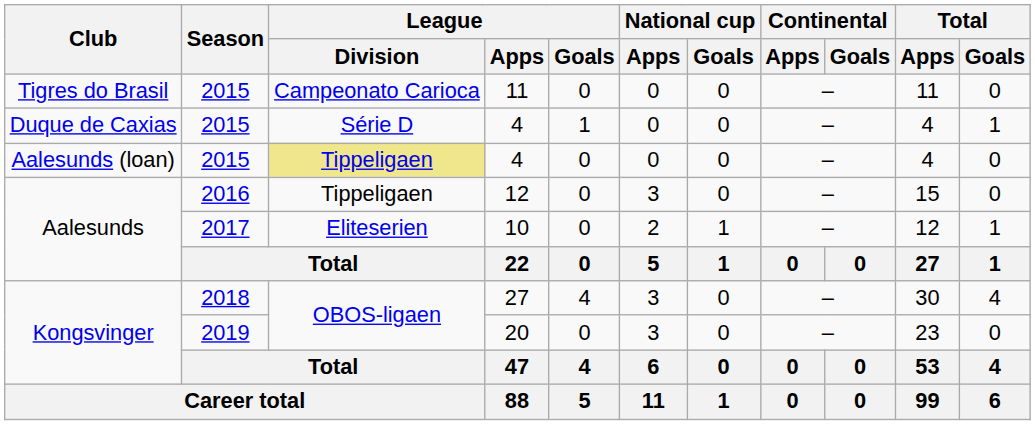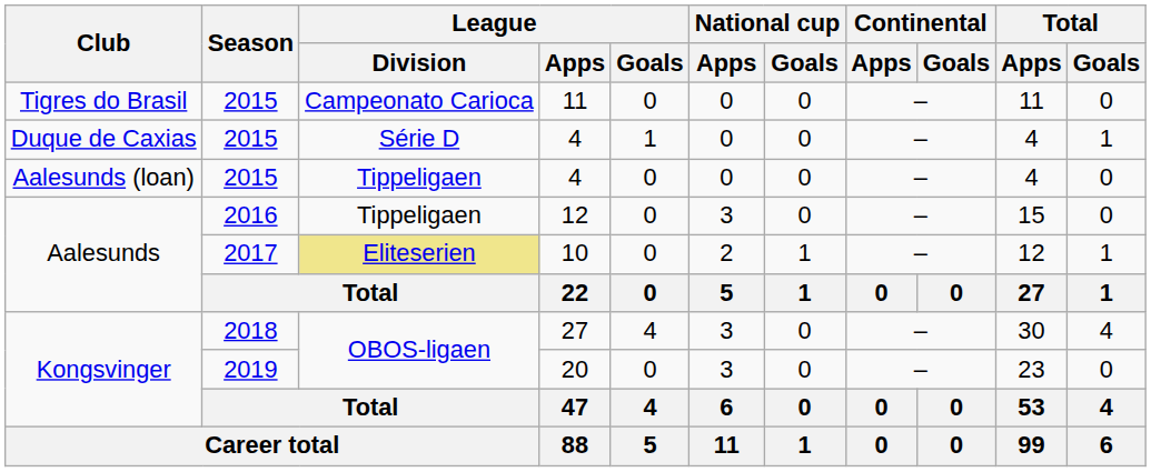Aalesunds (loan) / 4 | League / Division: khaki background -> no background
10 | League / Division: no background -> khaki background
